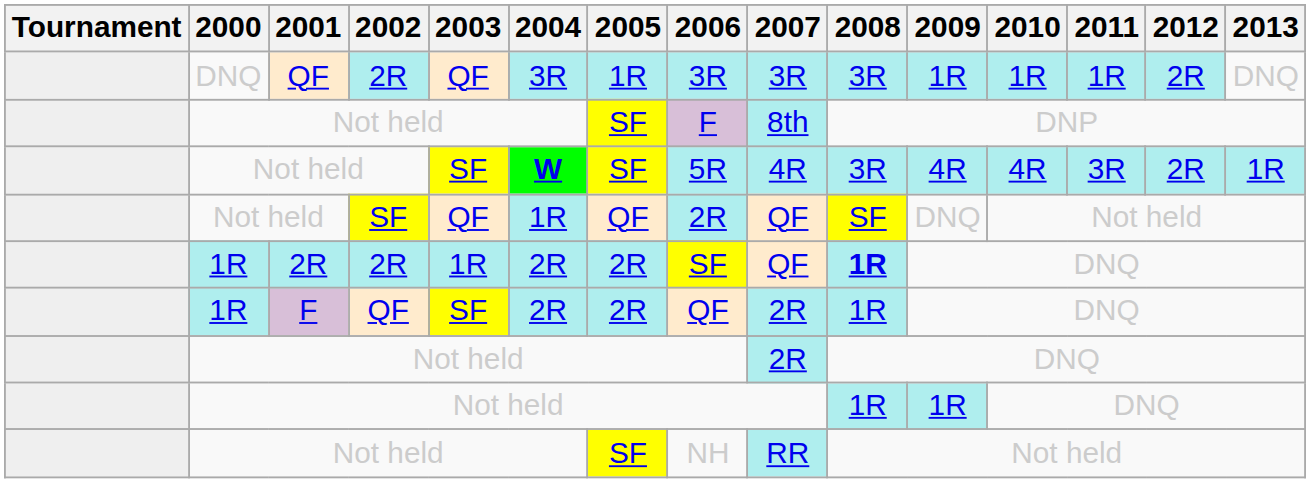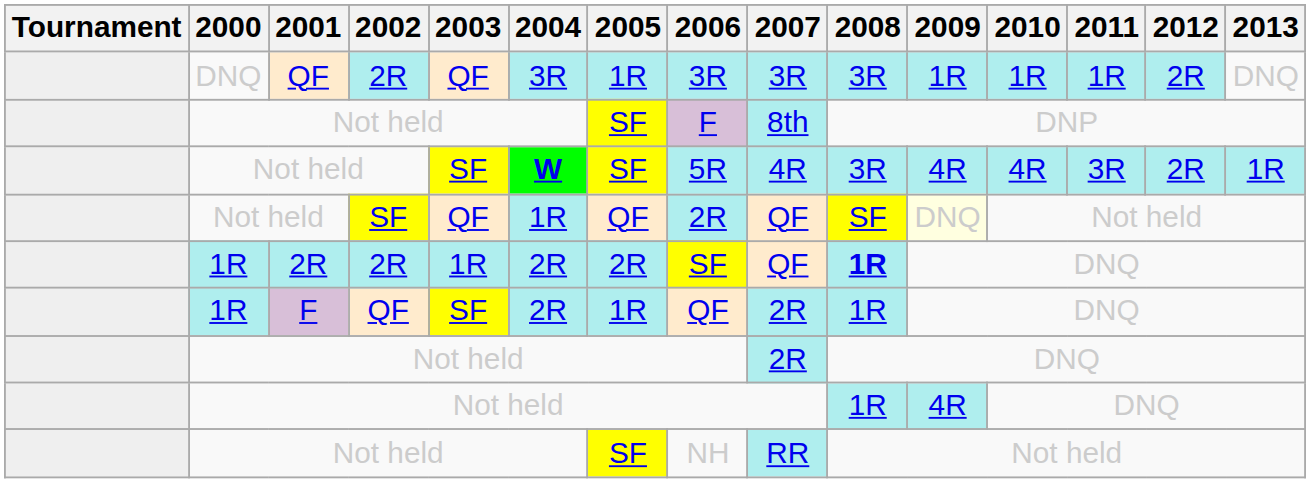row 5 | 2009: no background -> lightyellow background
row 7 | 2005: 2R -> 1R
row 9 | 2009: 1R -> 4R
